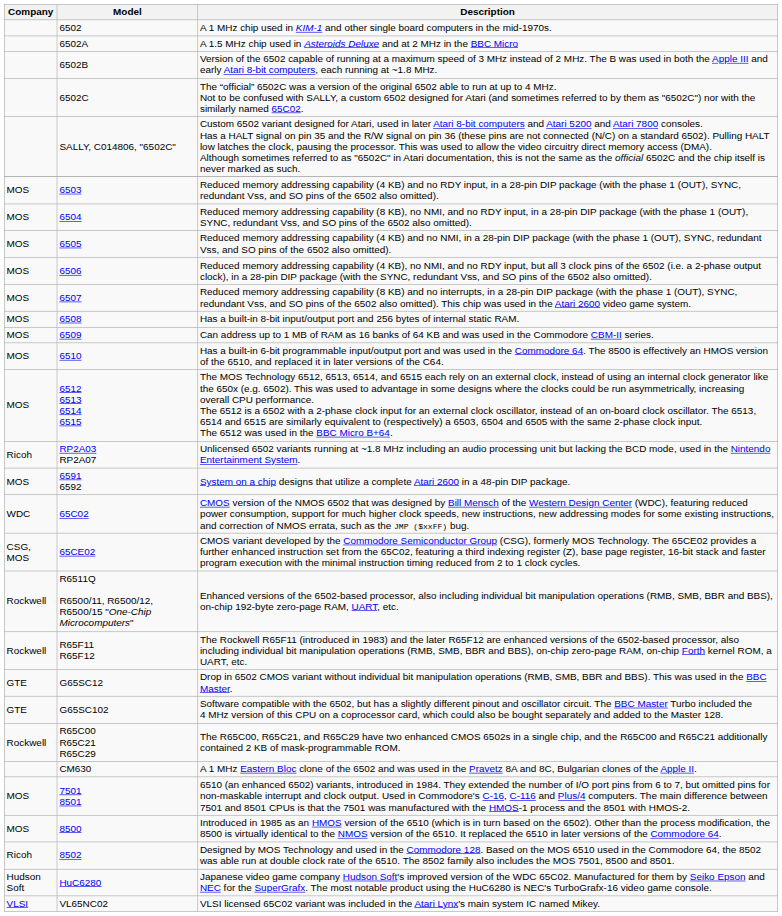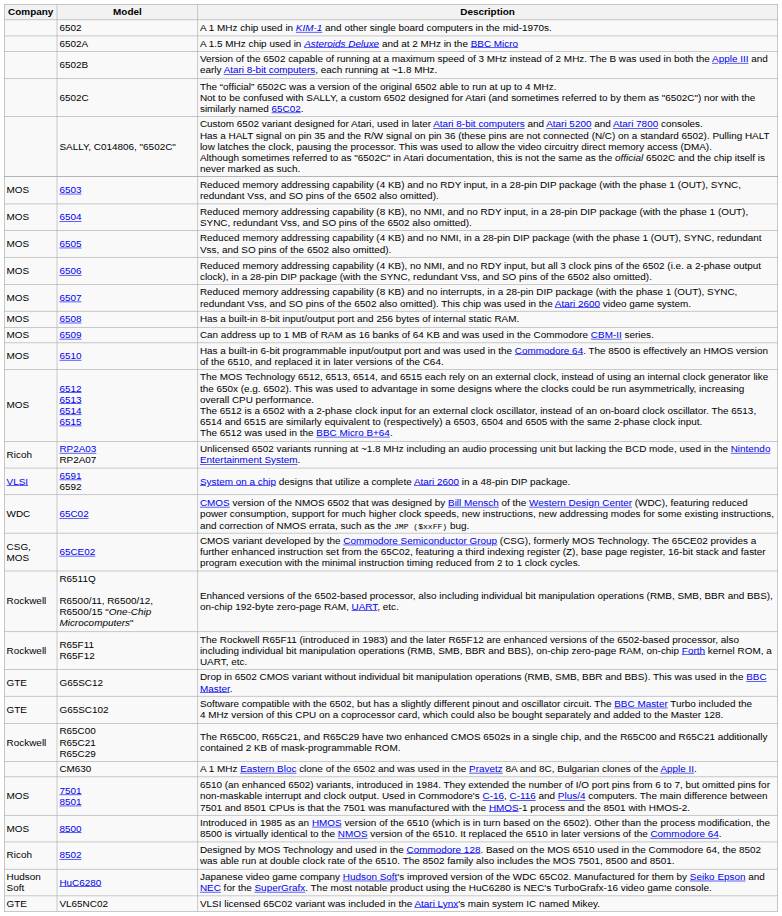row 17 | Company: MOS -> VLSI
row 30 | Company: VLSI -> GTE
